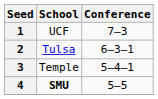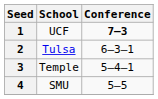1 | Conference: normal -> bold
4 | School: bold -> normal
